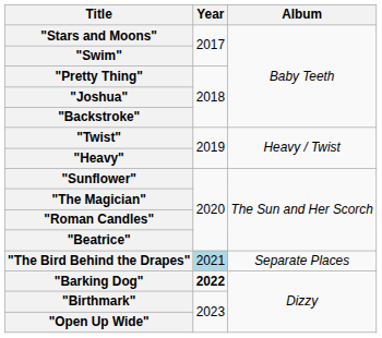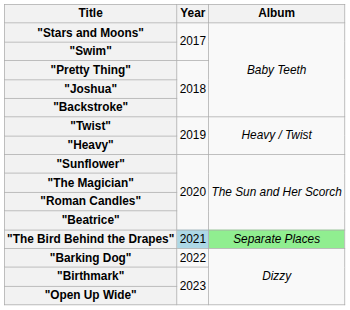"The Bird Behind the Drapes" | Album: no background -> lightgreen background
"Barking Dog" | Year: bold -> normal
